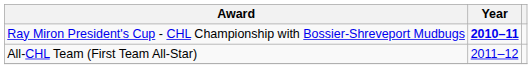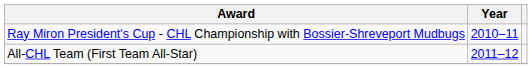row 2 | Year: bold -> normal
